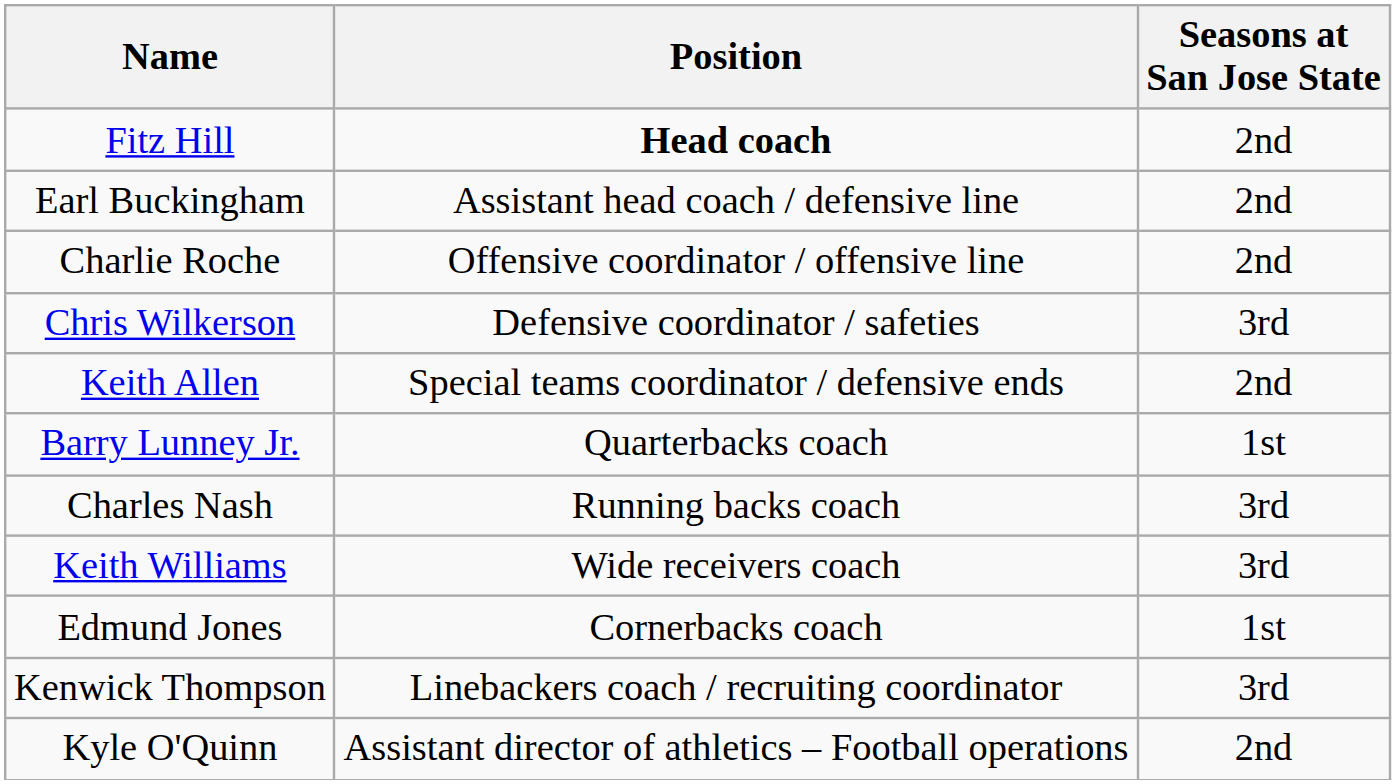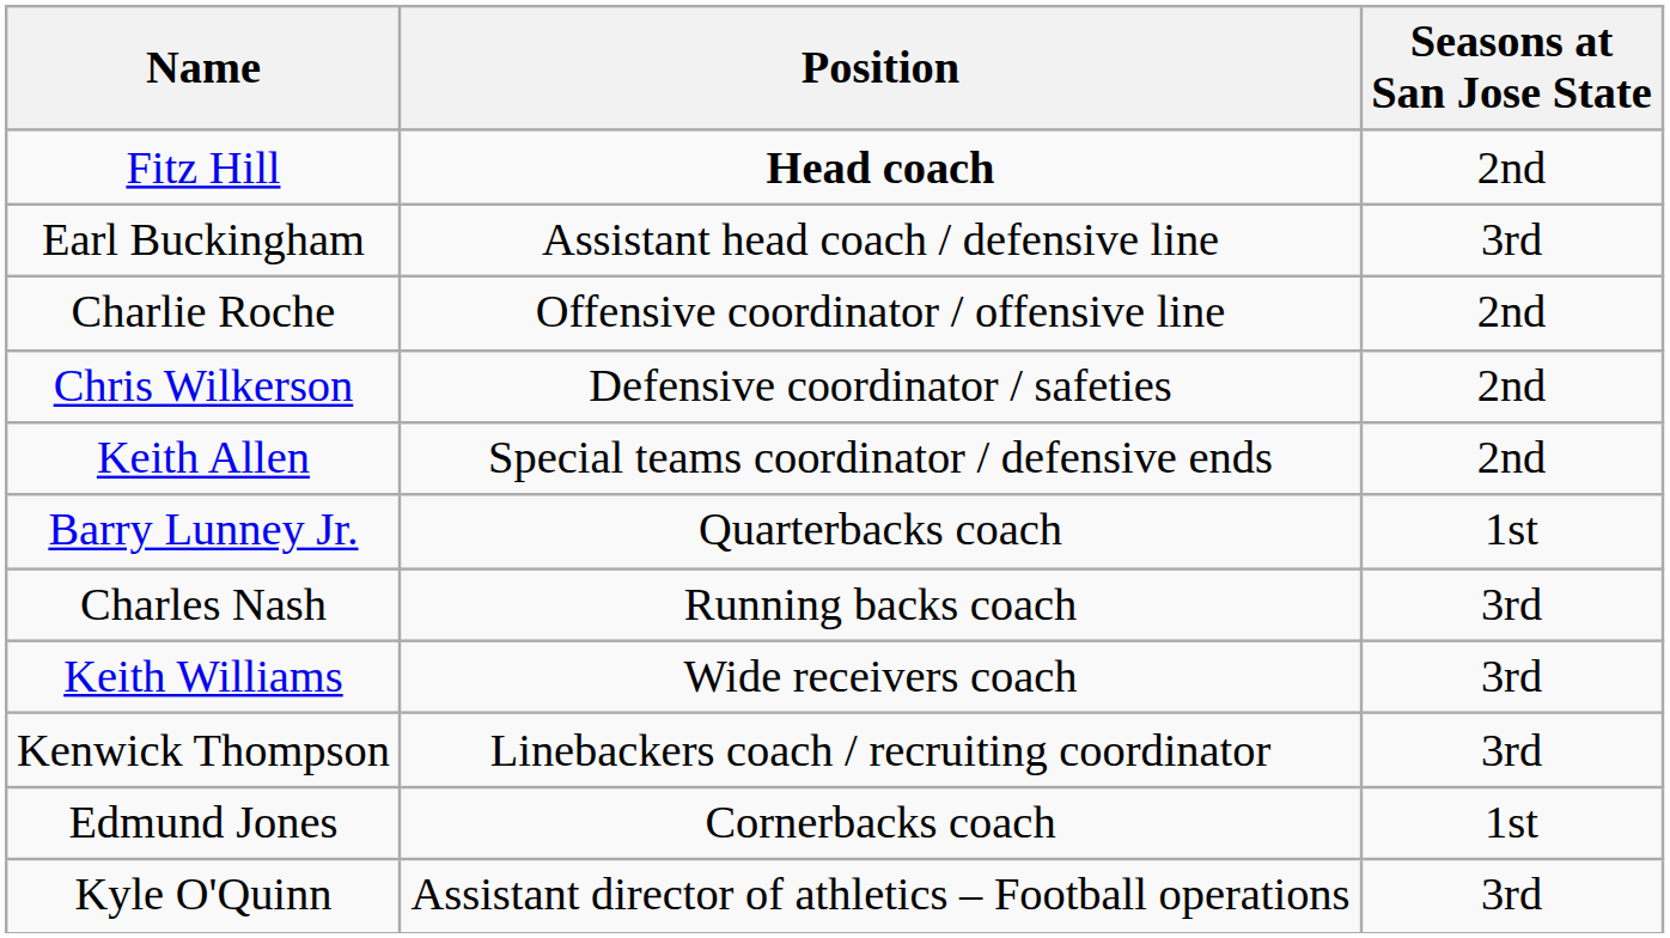Earl Buckingham | Seasons at San Jose State: 2nd -> 3rd
Chris Wilkerson | Seasons at San Jose State: 3rd -> 2nd
rows swapped: Kenwick Thompson <-> Edmund Jones
Kyle O'Quinn | Seasons at San Jose State: 2nd -> 3rd
